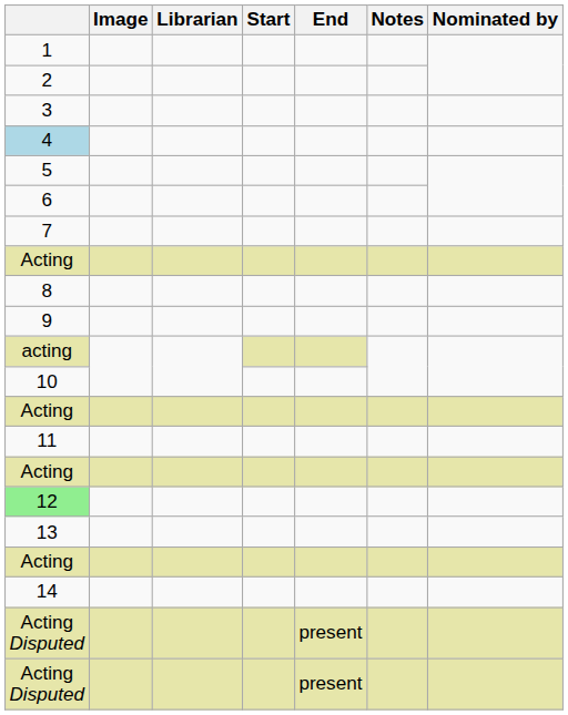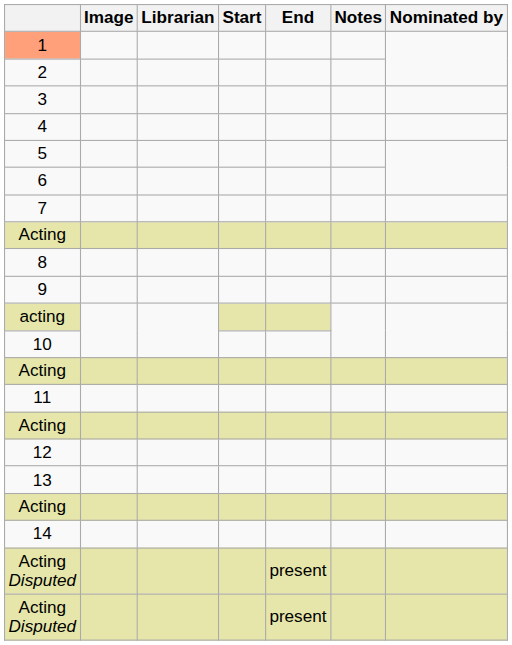1 | column 1: no background -> lightsalmon background
4 | column 1: lightblue background -> no background
12 | column 1: lightgreen background -> no background
